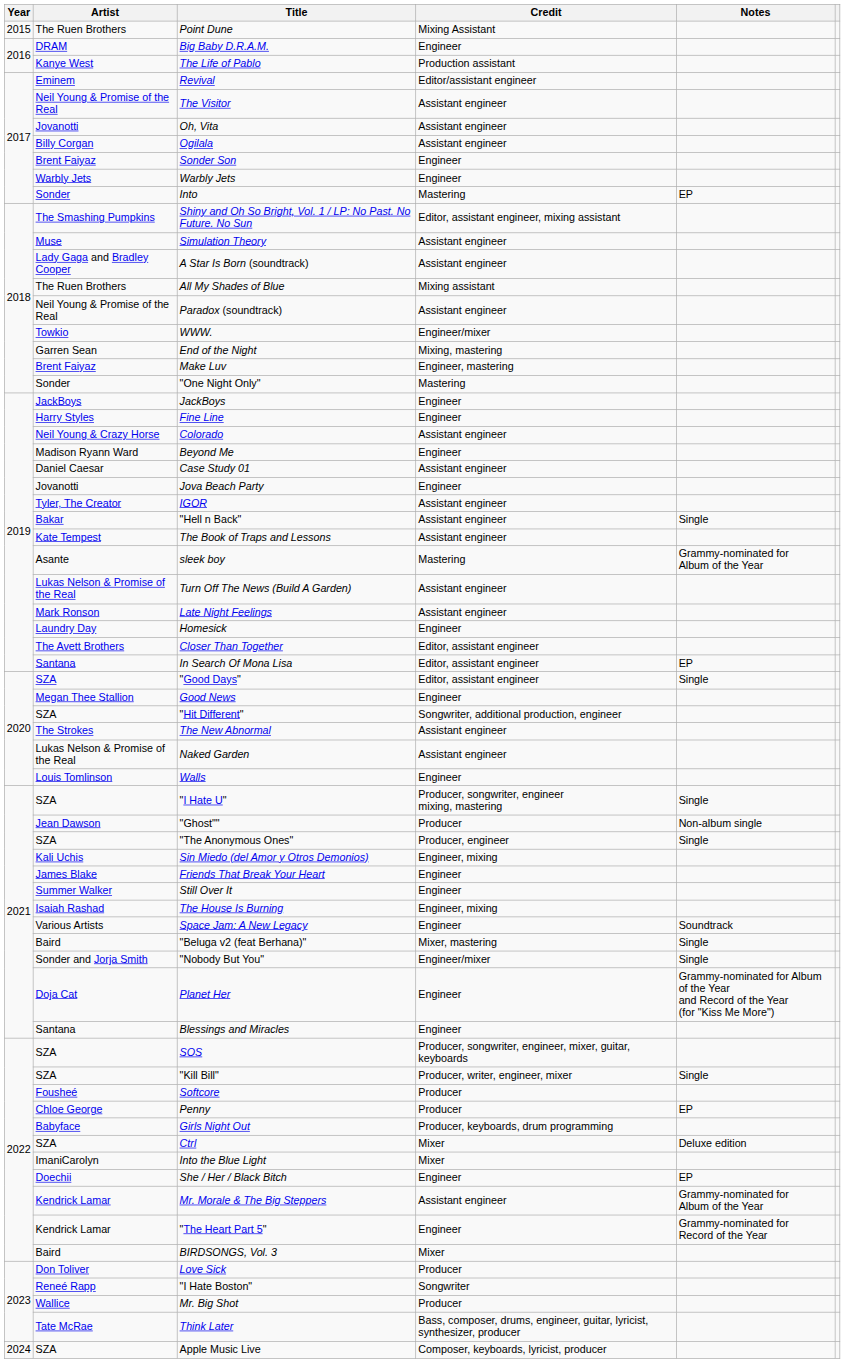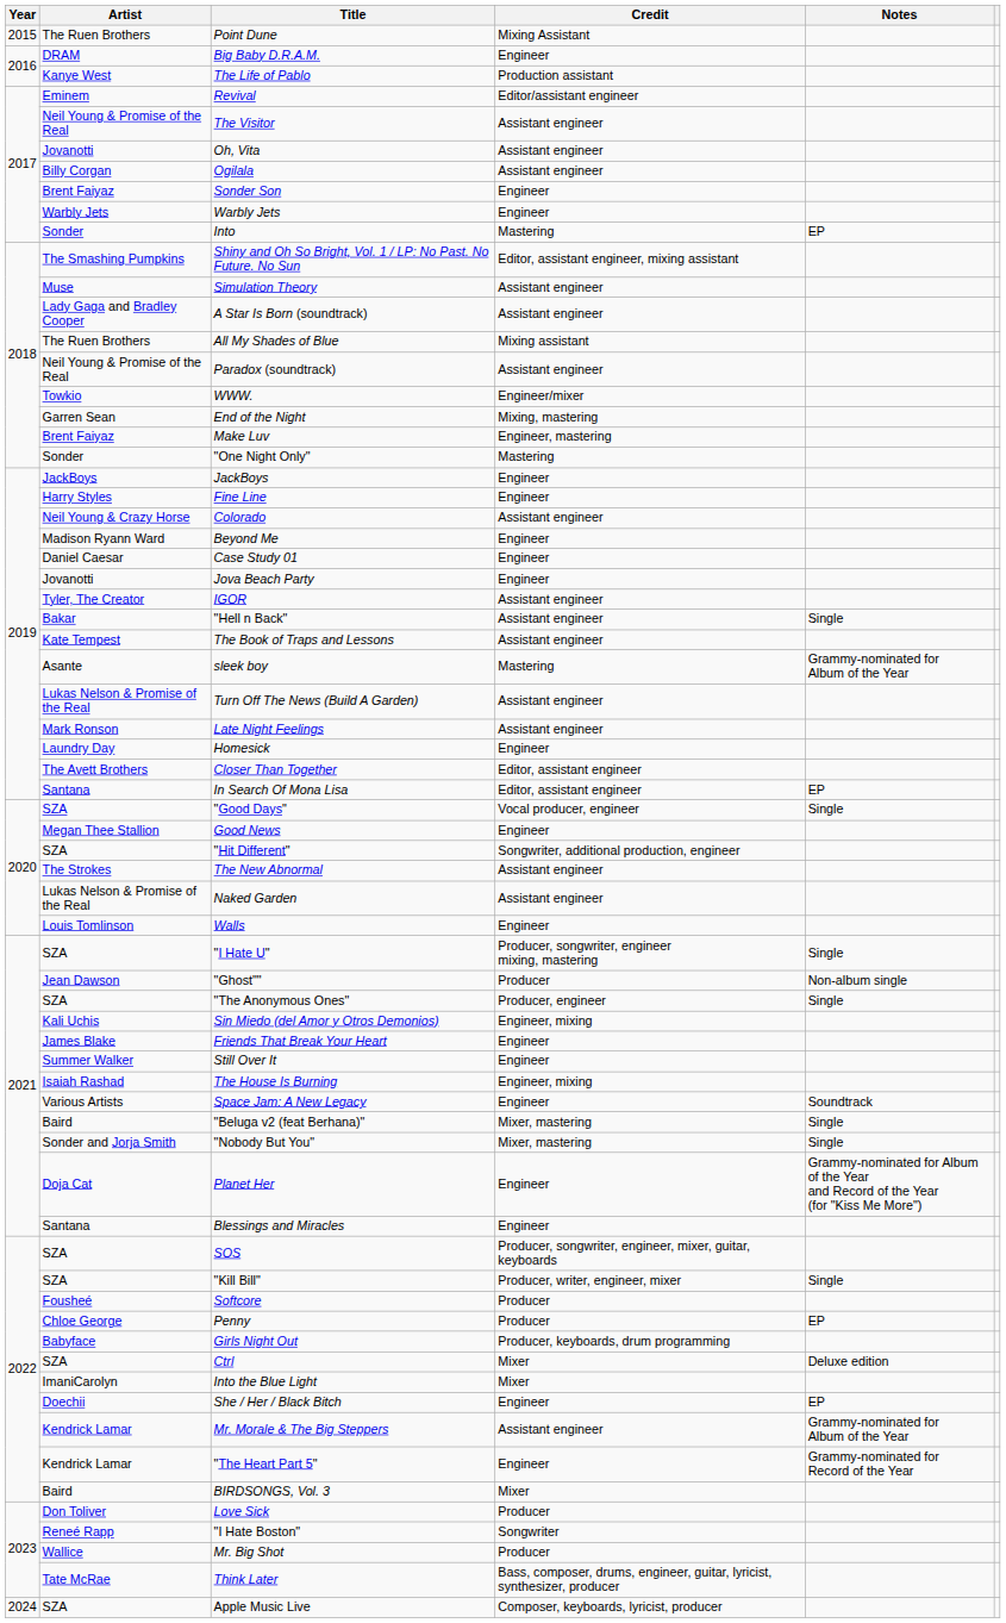Case Study 01 | Credit: Assistant engineer -> Engineer
"Good Days" | Credit: Editor, assistant engineer -> Vocal producer, engineer
"Nobody But You" | Credit: Engineer/mixer -> Mixer, mastering
